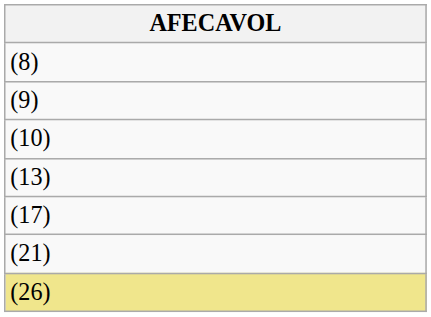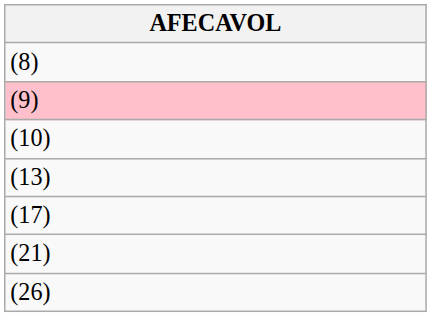row 3 | column 1: no background -> pink background
row 8 | column 1: khaki background -> no background
